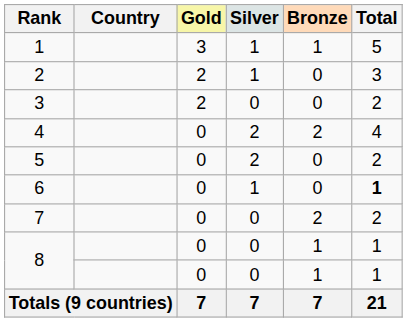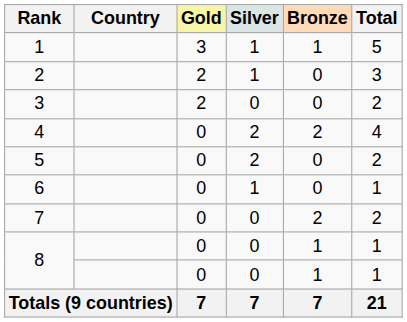6 | Total: bold -> normal
